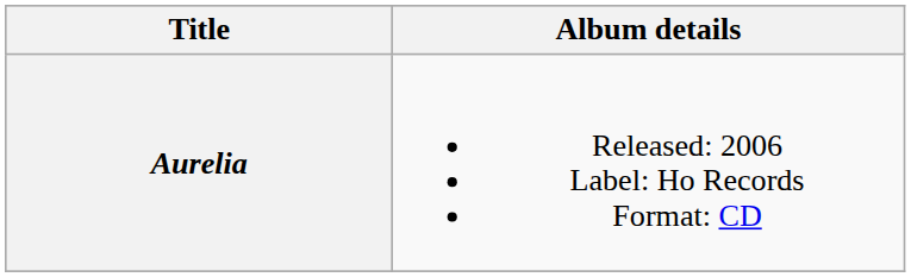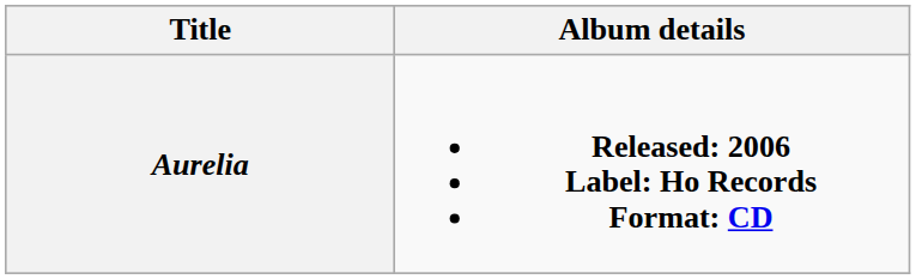Aurelia | Album details: normal -> bold
